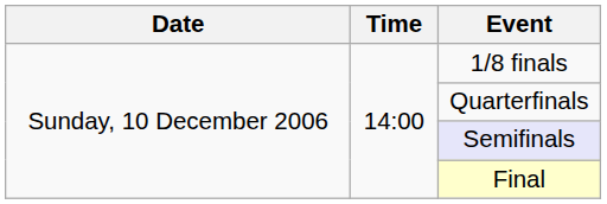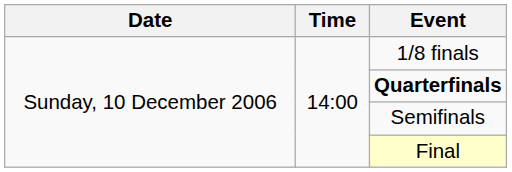Quarterfinals | Event: normal -> bold
Semifinals | Event: lavender background -> no background
